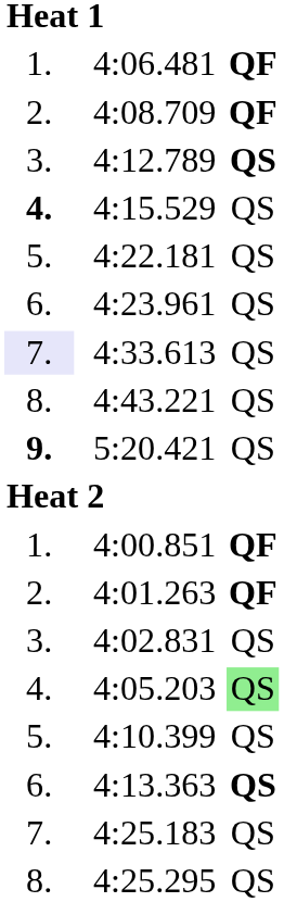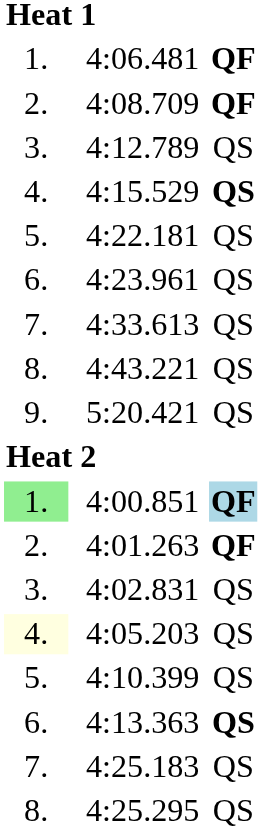4:12.789 | column 3: bold -> normal
4:15.529 | column 1: bold -> normal
4:15.529 | column 3: normal -> bold
4:33.613 | column 1: lavender background -> no background
5:20.421 | column 1: bold -> normal
4:00.851 | column 1: no background -> lightgreen background
4:00.851 | column 3: no background -> lightblue background
4:05.203 | column 1: no background -> lightyellow background
4:05.203 | column 3: lightgreen background -> no background
